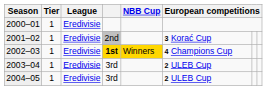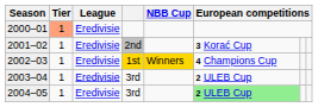2000–01 | Tier: no background -> lightsalmon background
2002–03 | column 4: bold -> normal
2004–05 | column 6: no background -> lightgreen background
